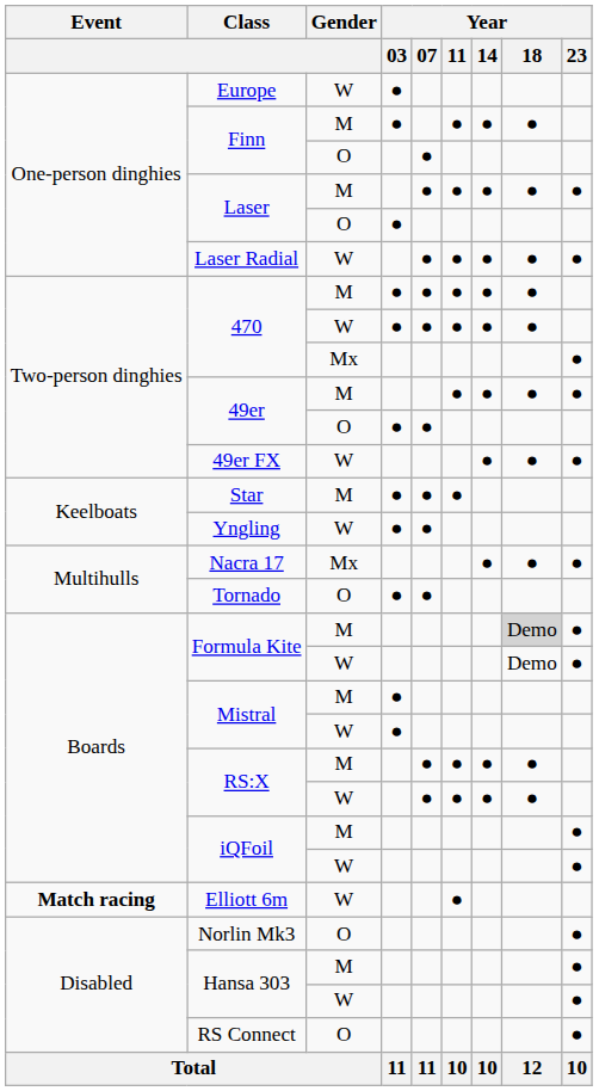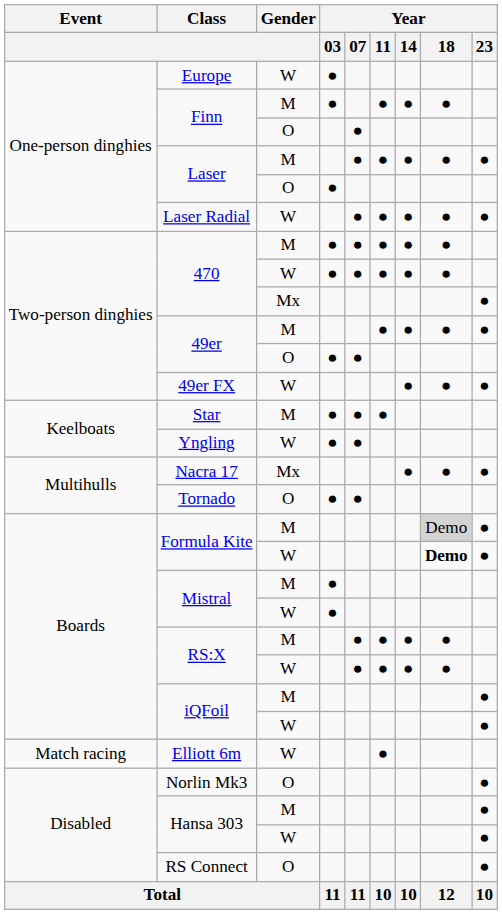Formula Kite / W | Year / 18: normal -> bold
Elliott 6m | Event: bold -> normal
